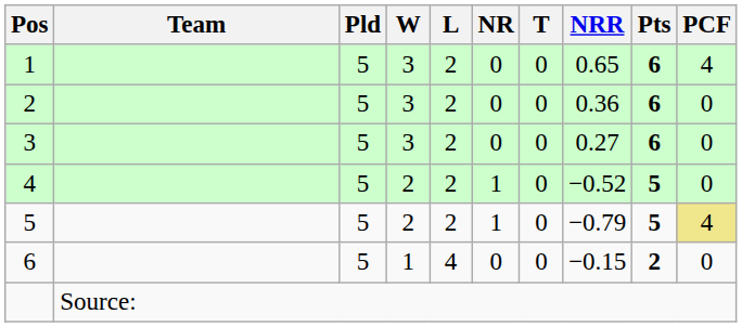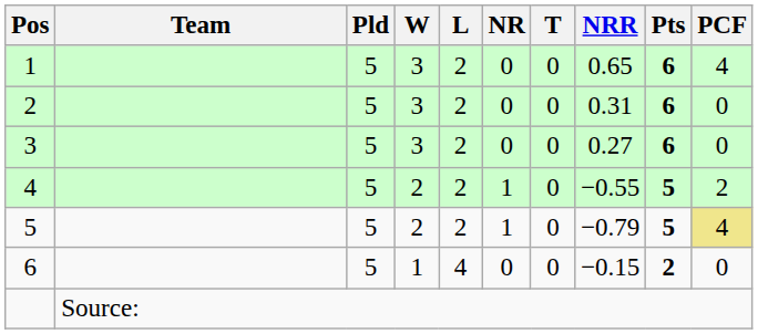row 3 | NRR: 0.36 -> 0.31
row 5 | NRR: −0.52 -> −0.55
row 5 | PCF: 0 -> 2
